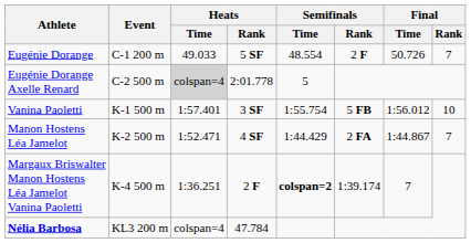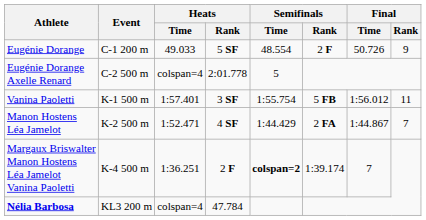Eugénie Dorange | Final / Rank: 7 -> 9
Eugénie Dorange Axelle Renard | Heats / Time: lightgrey background -> no background
Vanina Paoletti | Final / Rank: 10 -> 11
